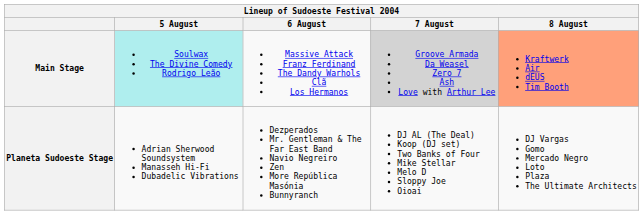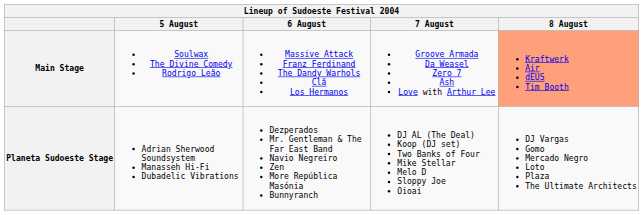Main Stage | 5 August: paleturquoise background -> no background
Main Stage | 7 August: lightgrey background -> no background
